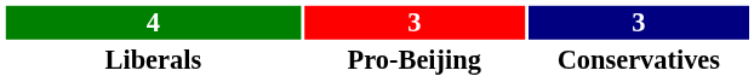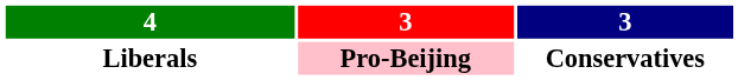Liberals | column 2: no background -> pink background
